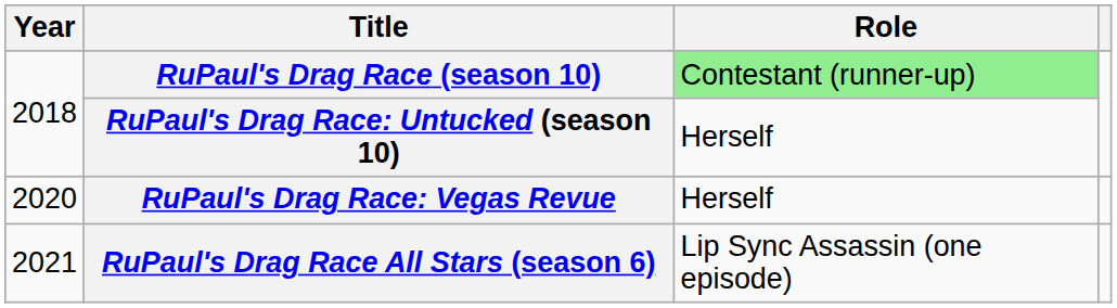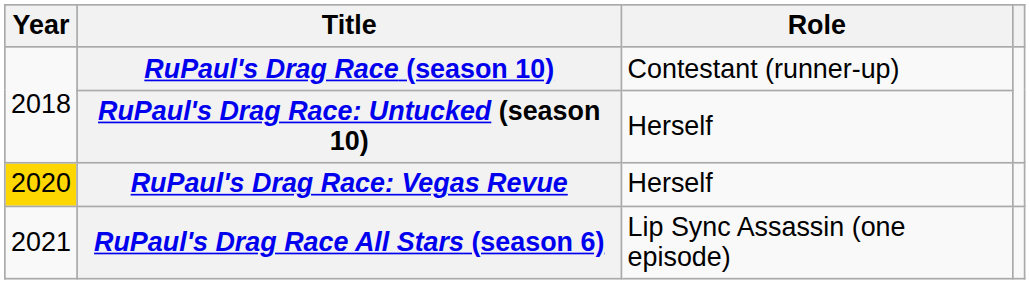RuPaul's Drag Race (season 10) | Role: lightgreen background -> no background
RuPaul's Drag Race: Vegas Revue | Year: no background -> gold background
